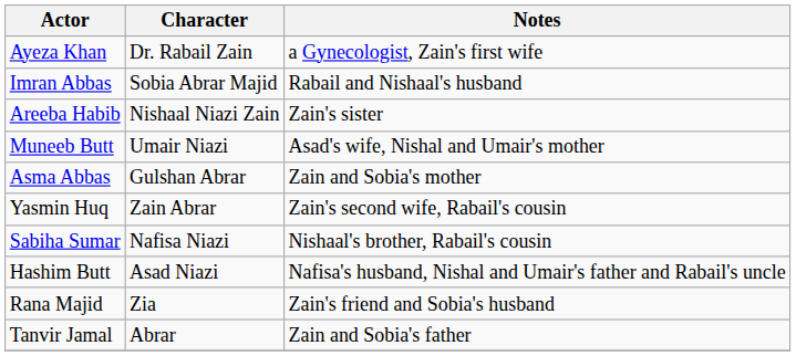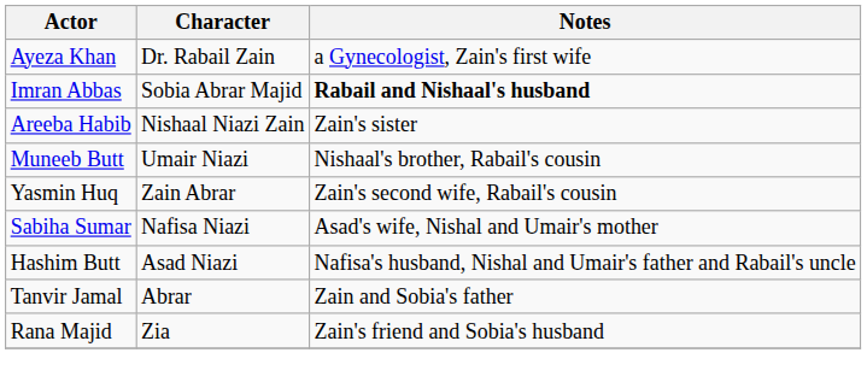Imran Abbas | Notes: normal -> bold
Muneeb Butt | Notes: Asad's wife, Nishal and Umair's mother -> Nishaal's brother, Rabail's cousin
- row: Asma Abbas | Gulshan Abrar | Zain and Sobia's mother
Sabiha Sumar | Notes: Nishaal's brother, Rabail's cousin -> Asad's wife, Nishal and Umair's mother
rows swapped: Tanvir Jamal <-> Rana Majid
